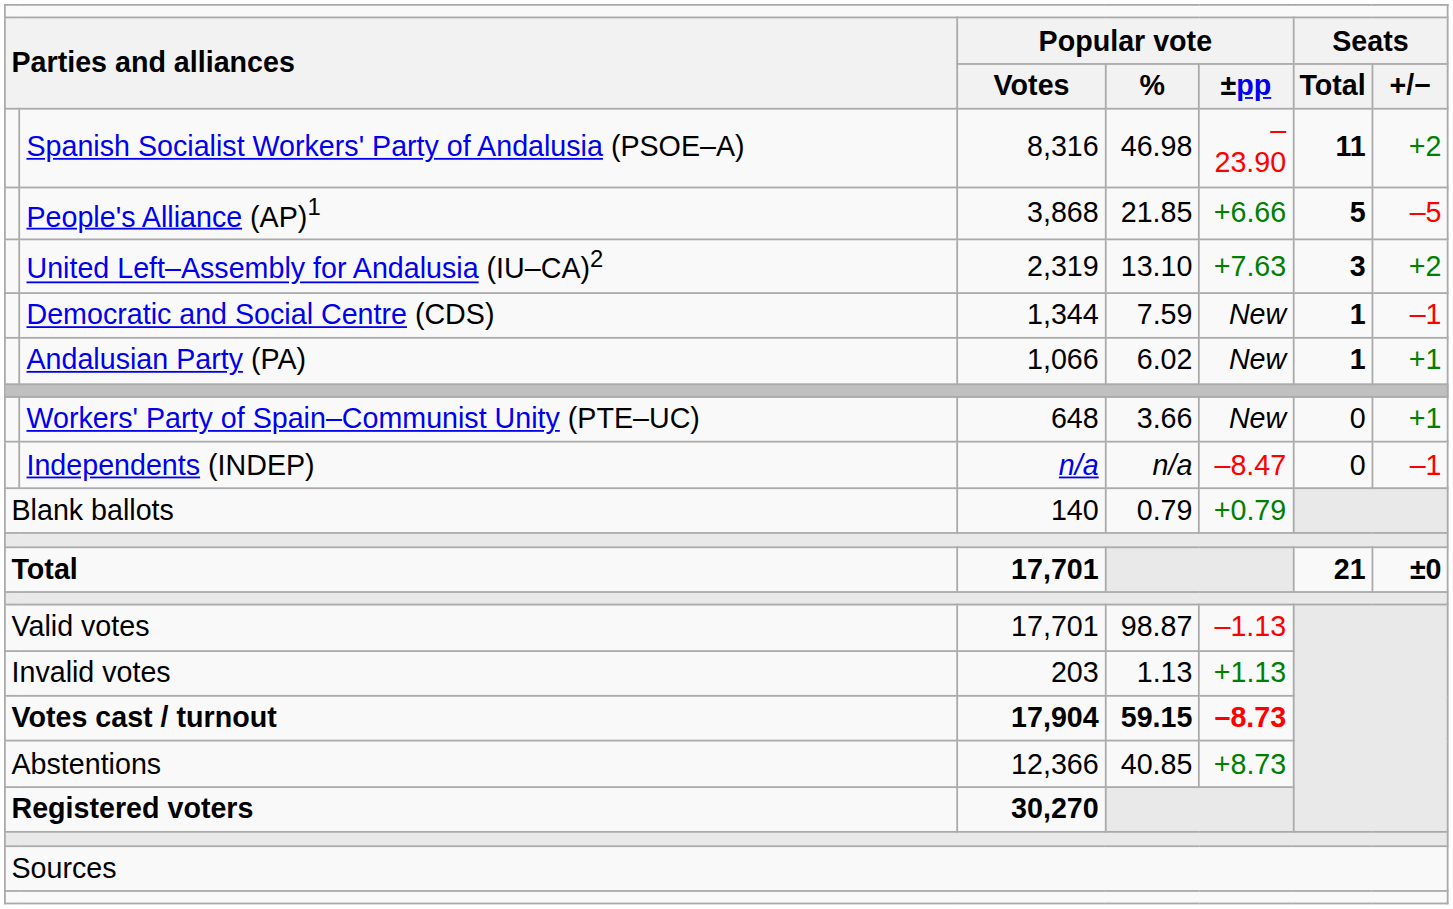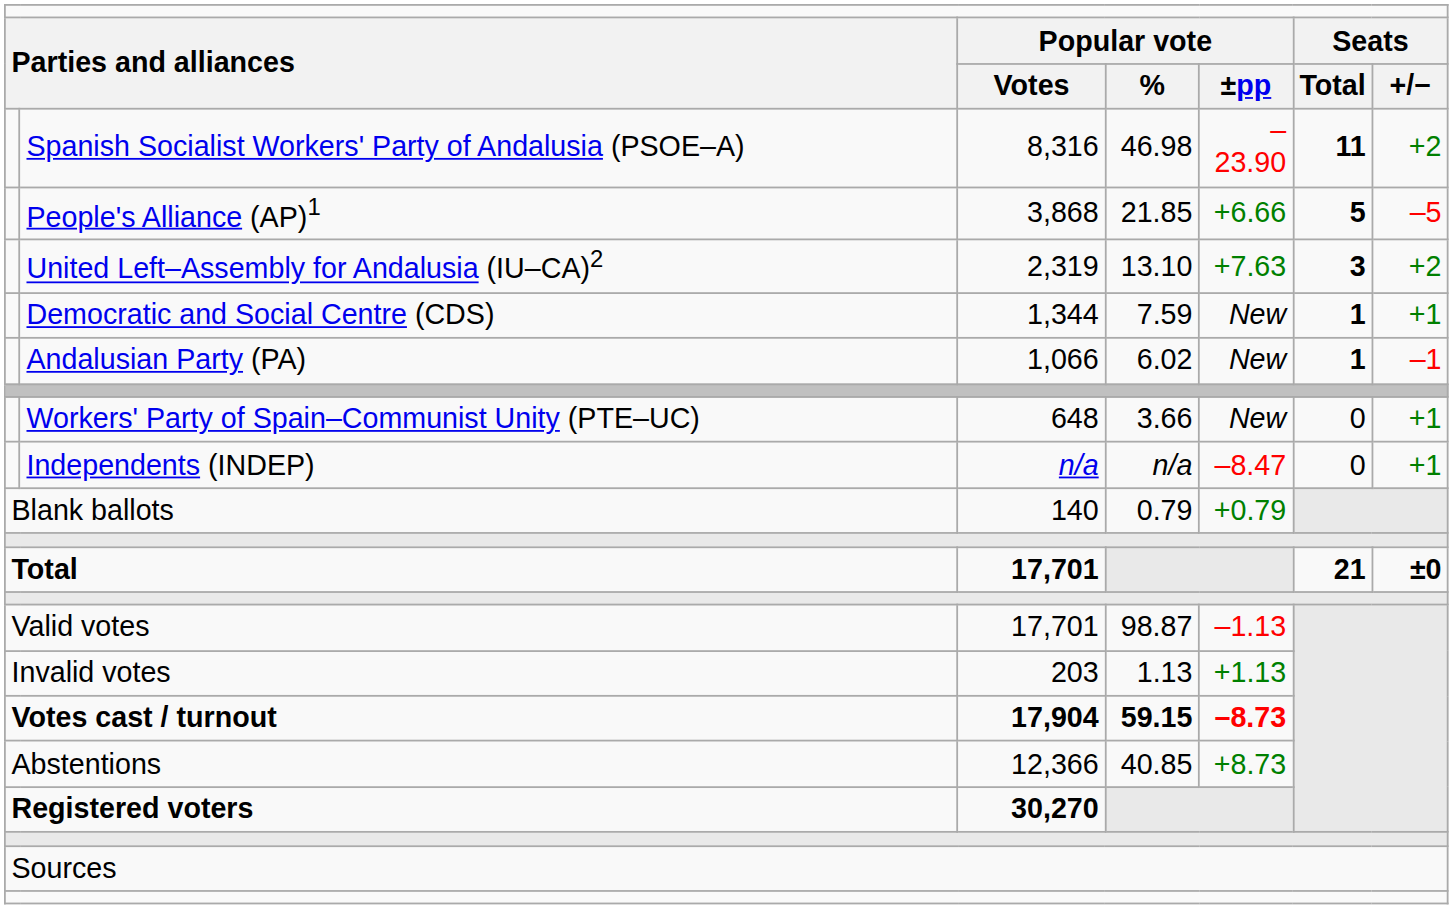Democratic and Social Centre (CDS) | column 7: –1 -> +1
Andalusian Party (PA) | column 7: +1 -> –1
Independents (INDEP) | column 7: –1 -> +1
